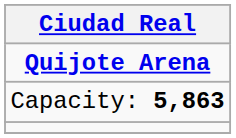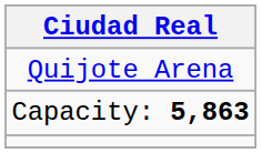row 2 | column 1: bold -> normal
